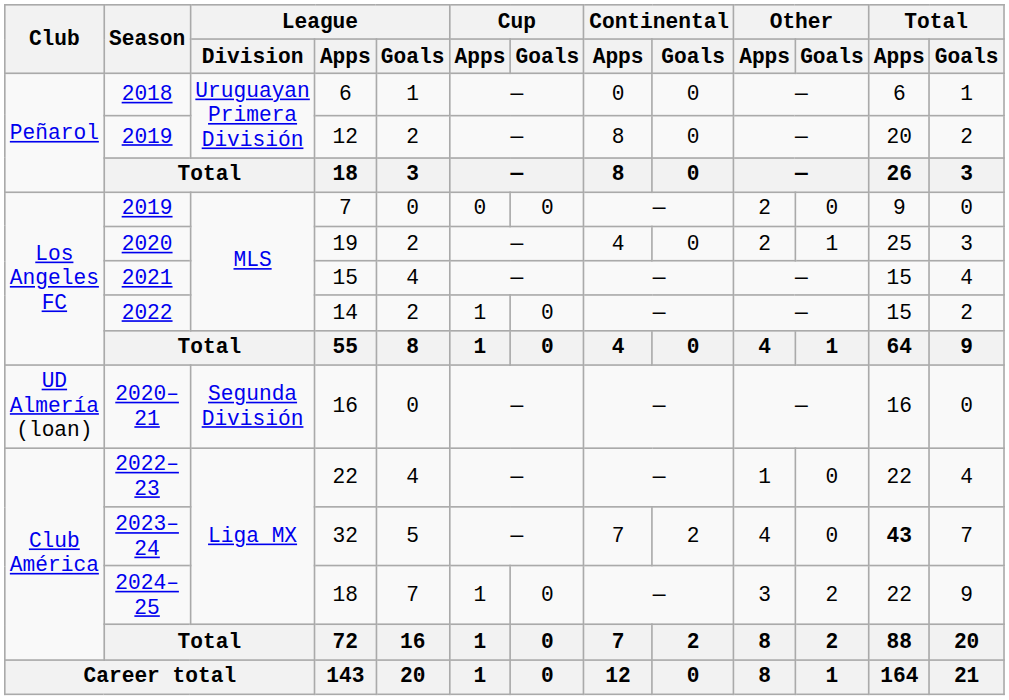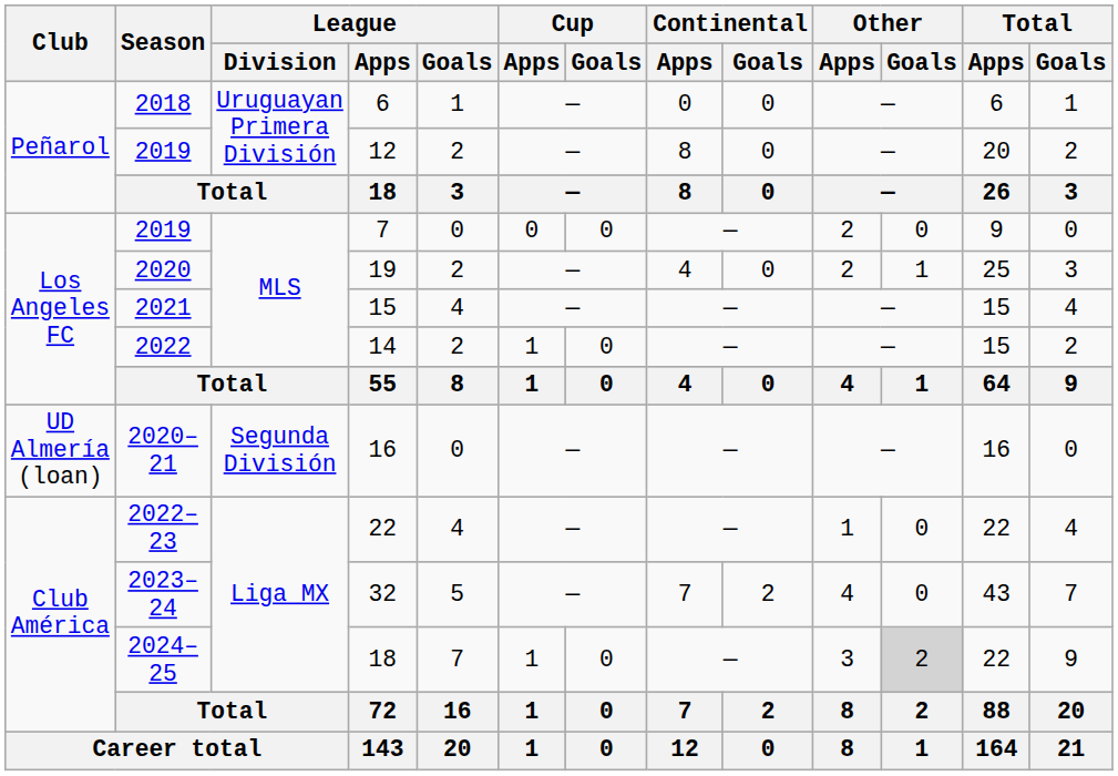32 | Total / Apps: bold -> normal
2024–25 / 18 | Other / Goals: no background -> lightgrey background
